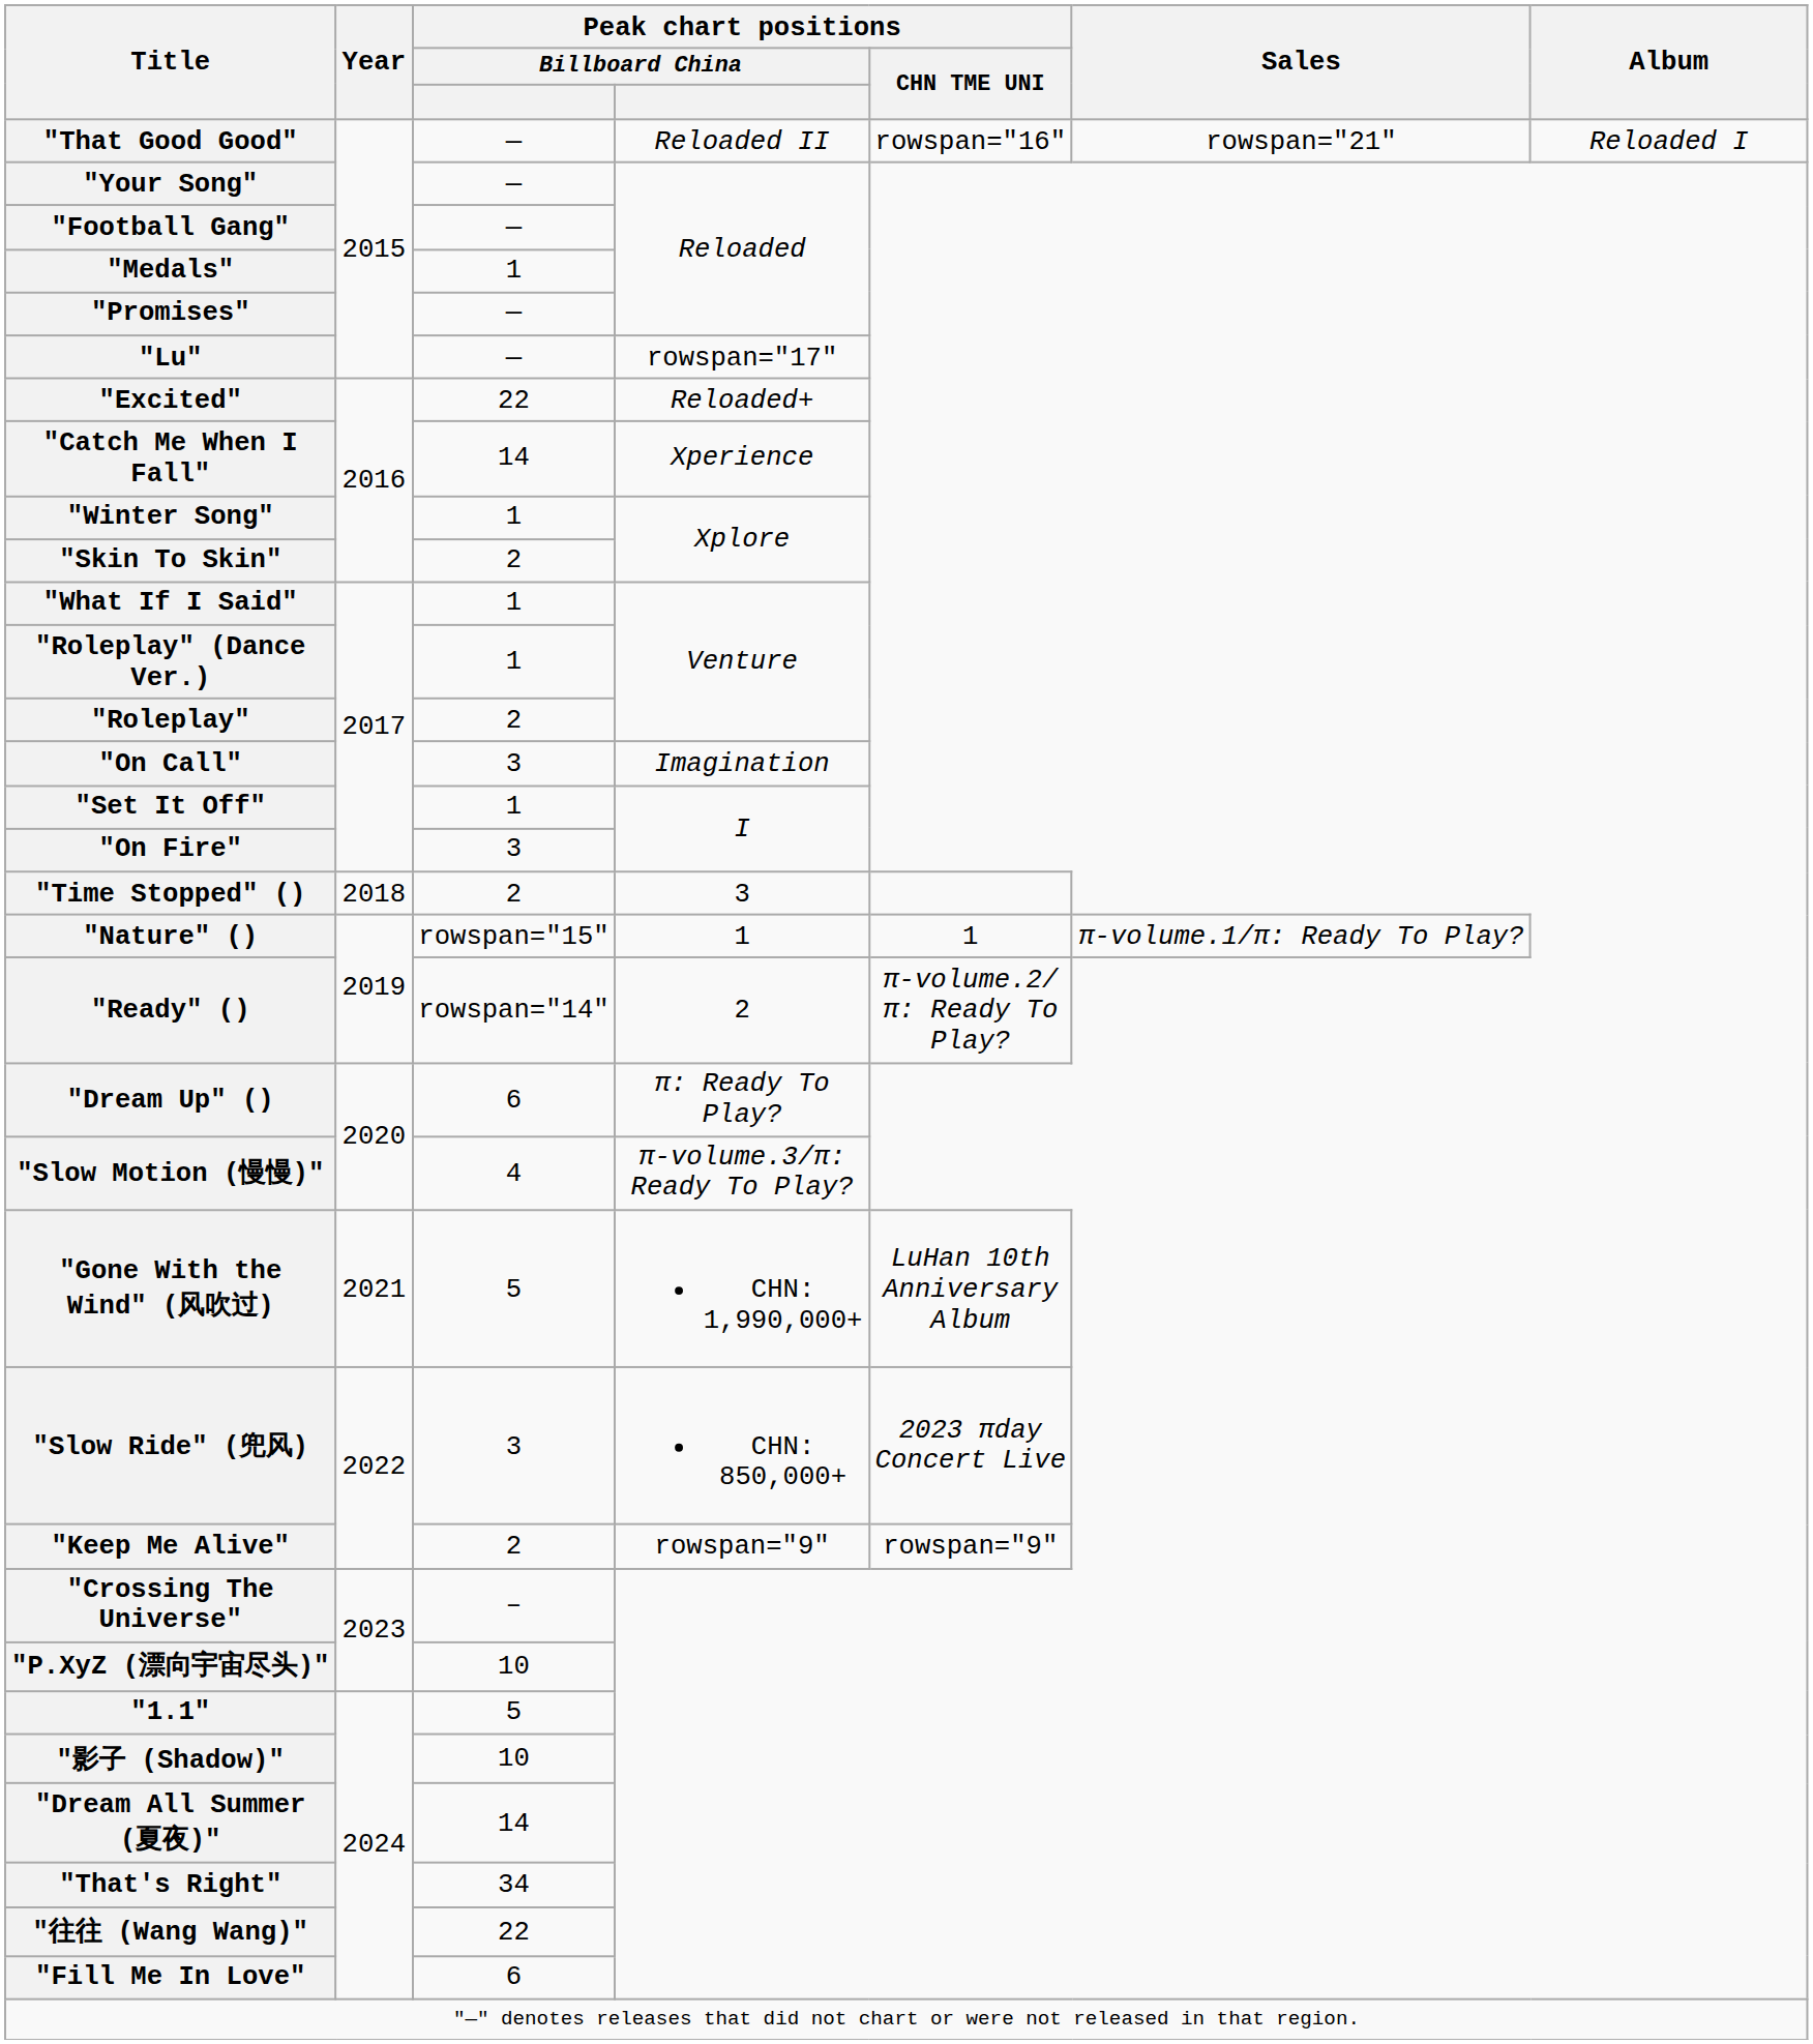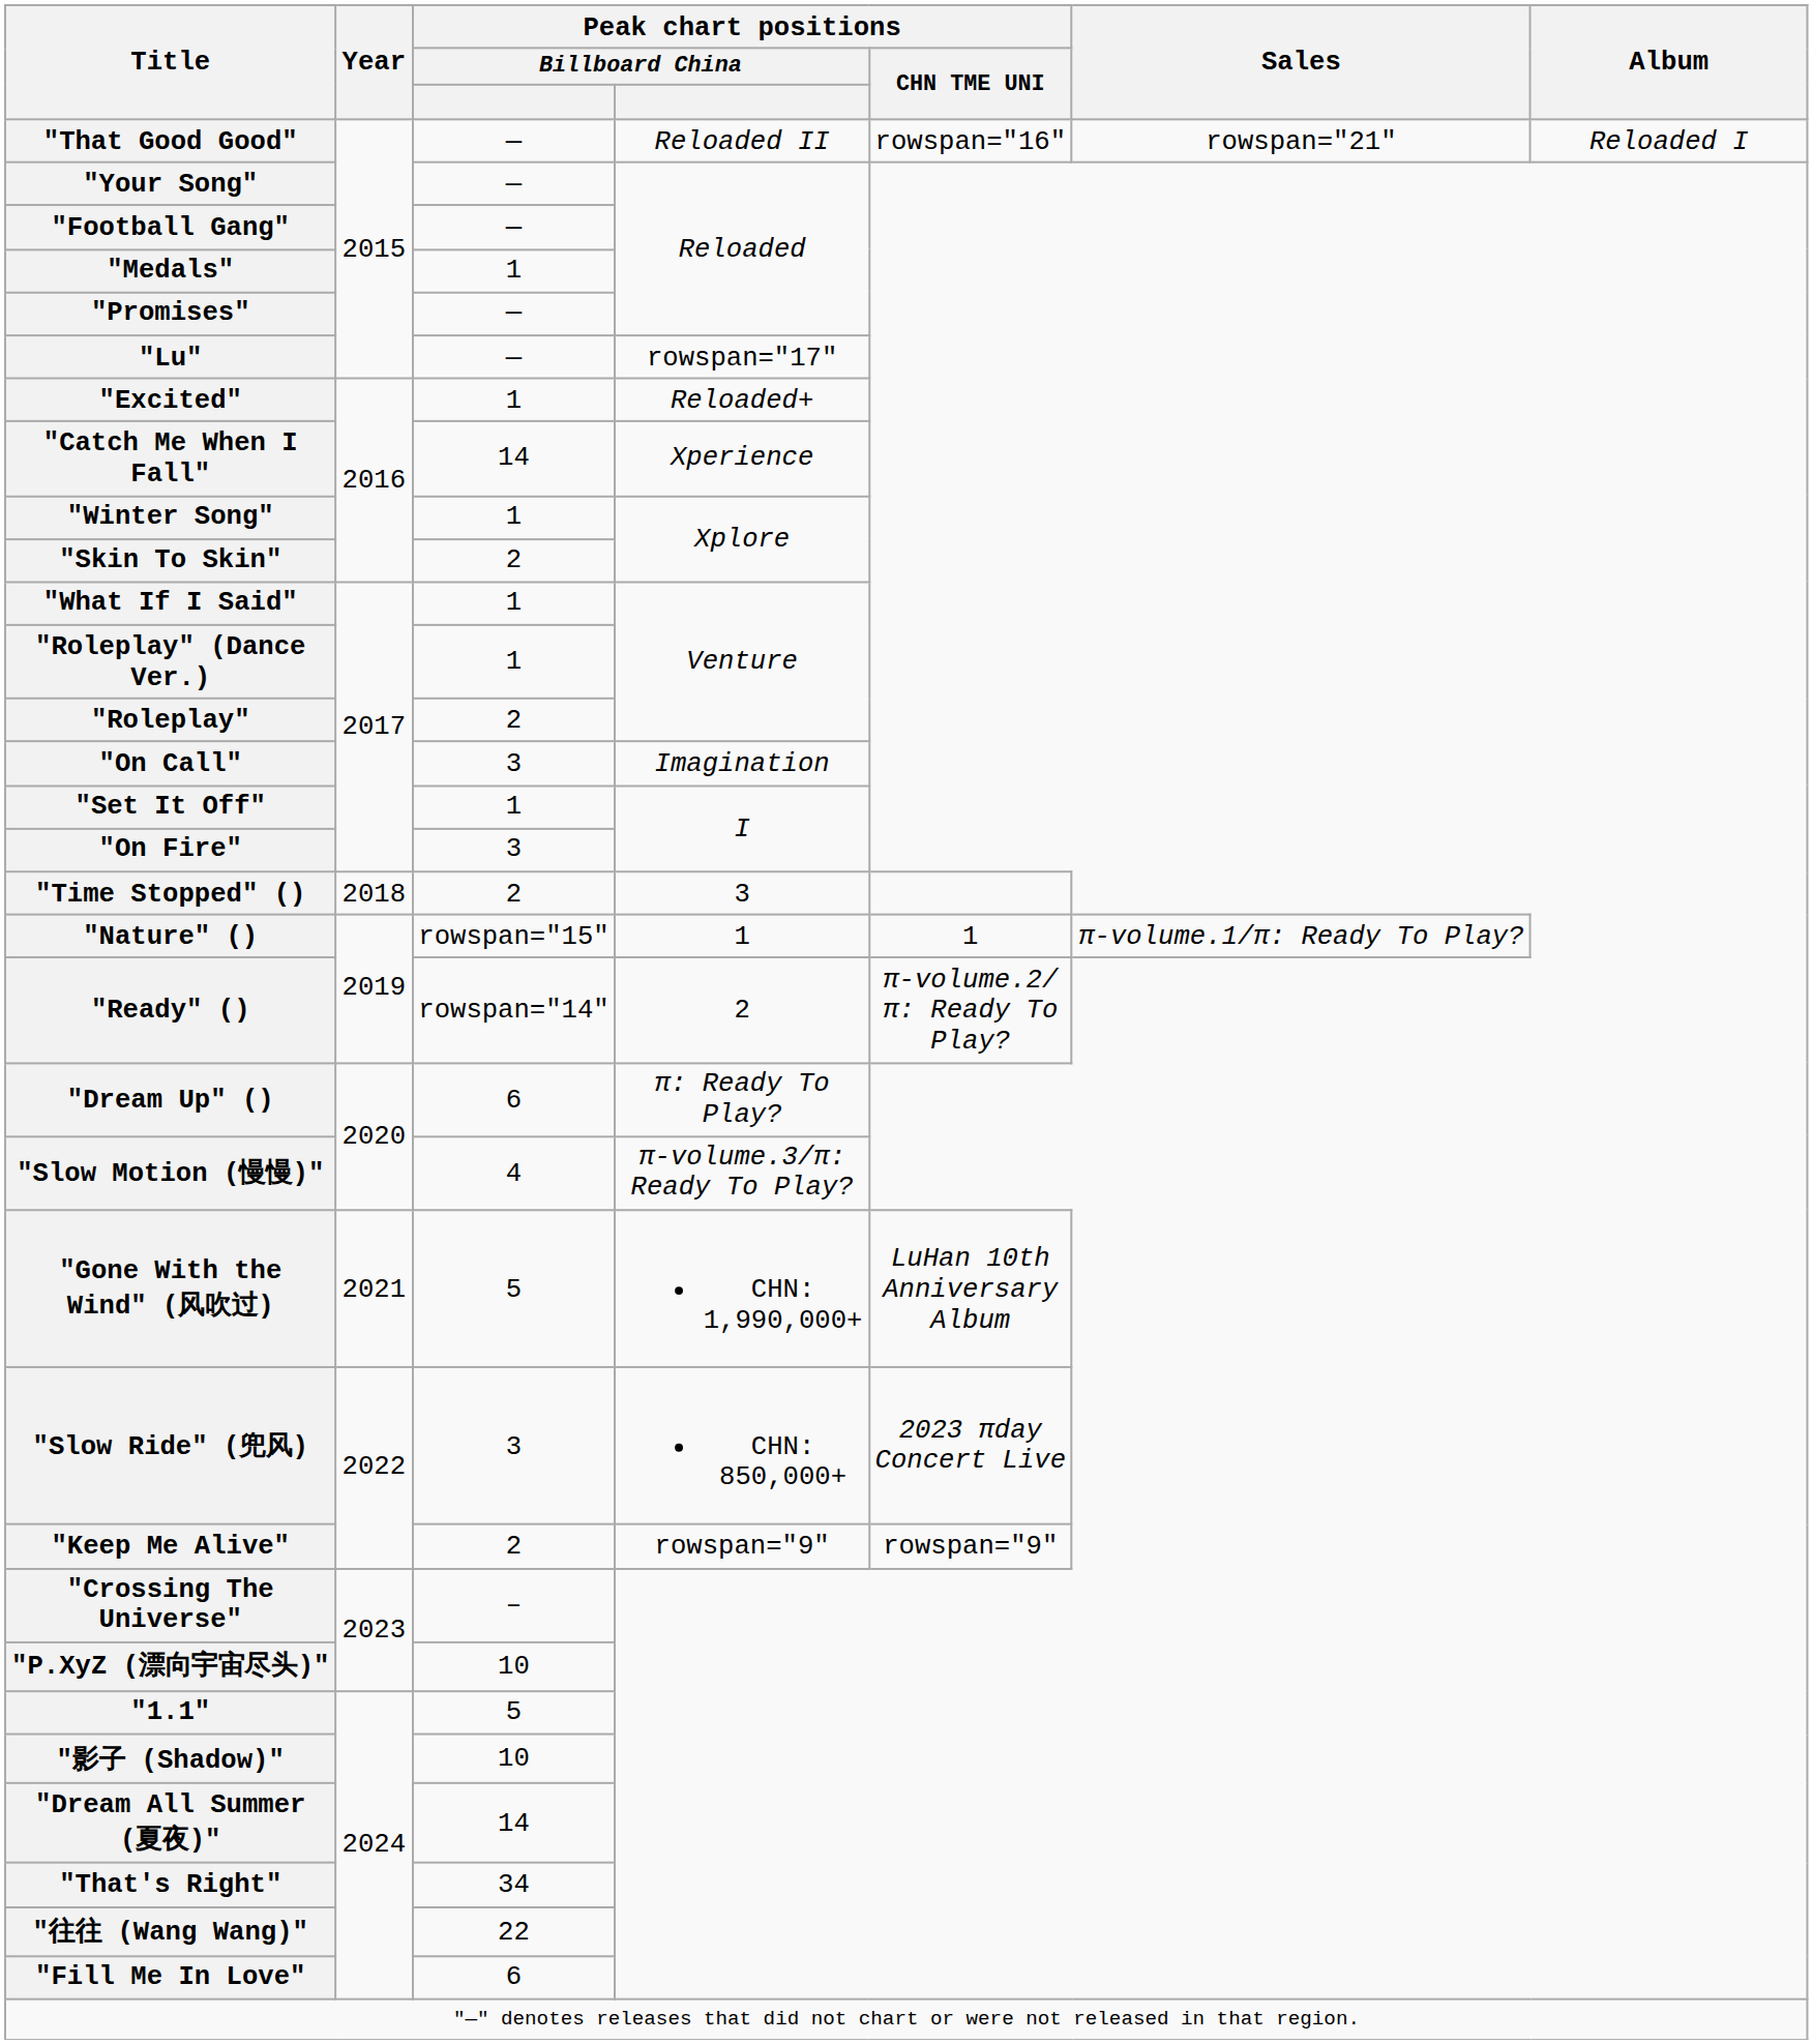"Excited" | column 3: 22 -> 1
